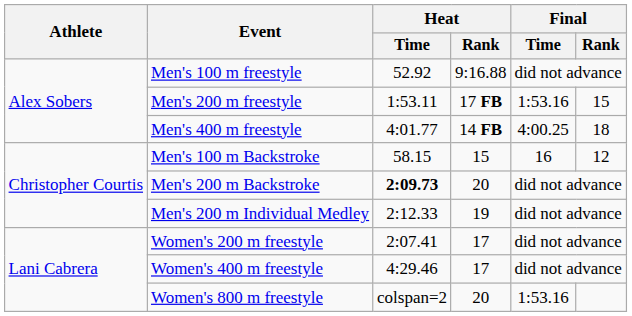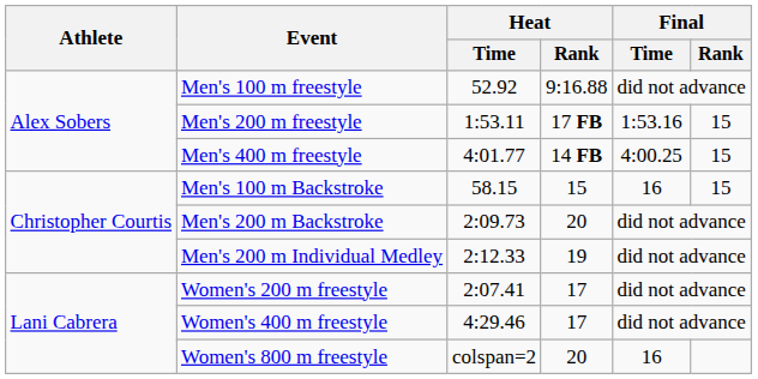Men's 400 m freestyle | Final / Rank: 18 -> 15
Men's 100 m Backstroke | Final / Rank: 12 -> 15
Men's 200 m Backstroke | Heat / Time: bold -> normal
Women's 800 m freestyle | Final / Time: 1:53.16 -> 16
